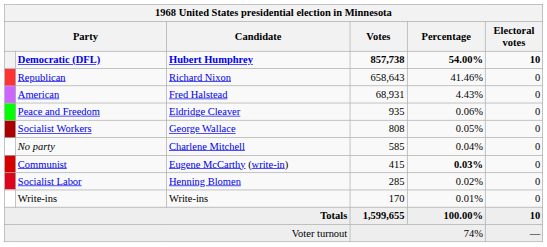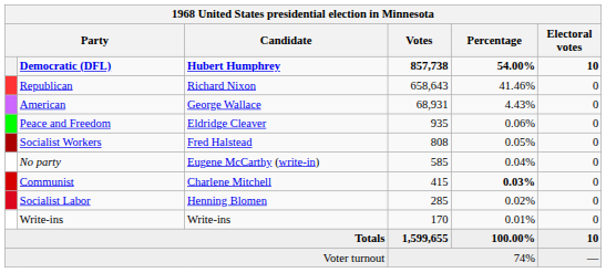American | Candidate: Fred Halstead -> George Wallace
Socialist Workers | Candidate: George Wallace -> Fred Halstead
No party | Candidate: Charlene Mitchell -> Eugene McCarthy (write-in)
Communist | Candidate: Eugene McCarthy (write-in) -> Charlene Mitchell
